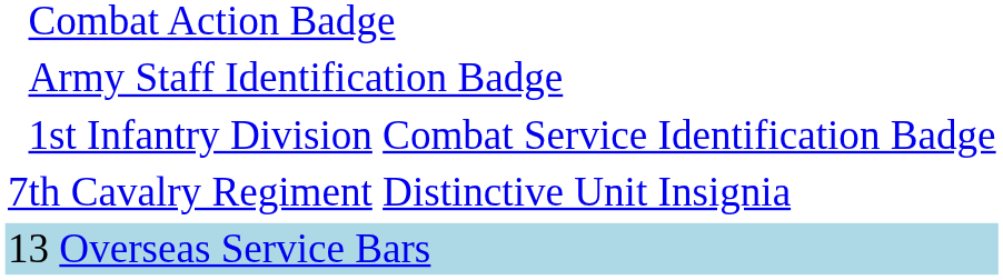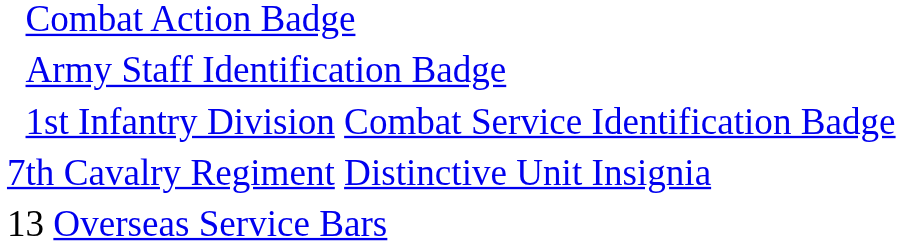row 5 | column 1: lightblue background -> no background
